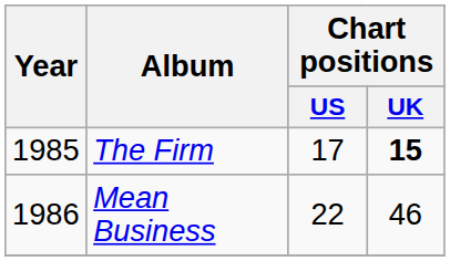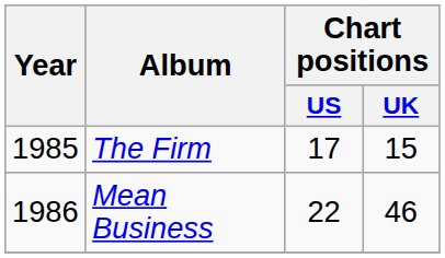The Firm | Chart positions / UK: bold -> normal
